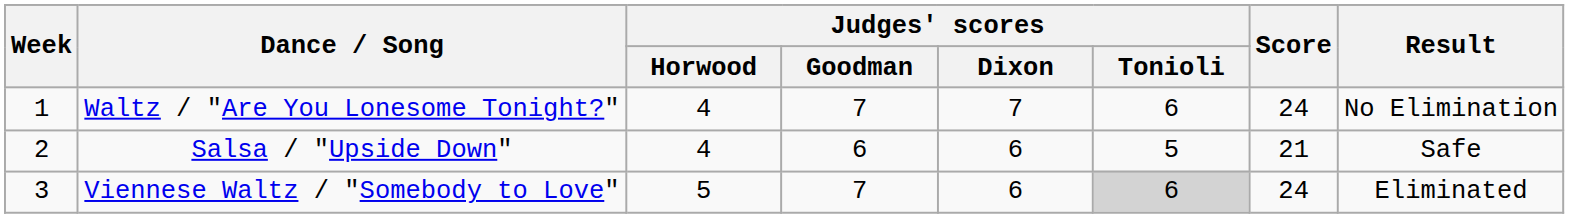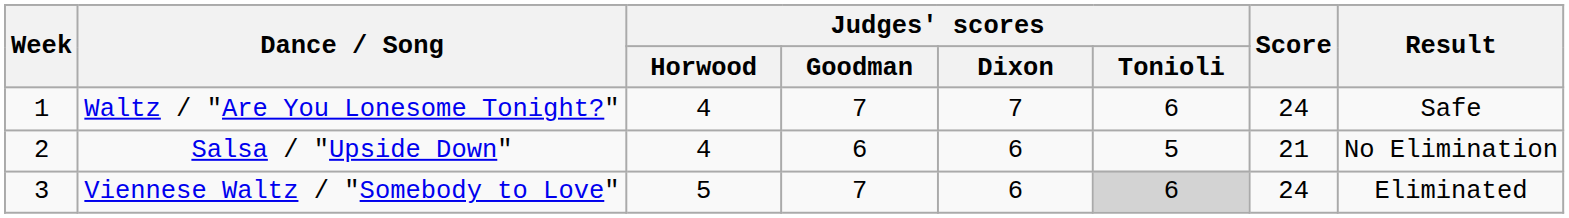Waltz / "Are You Lonesome Tonight?" | Result: No Elimination -> Safe
Salsa / "Upside Down" | Result: Safe -> No Elimination
